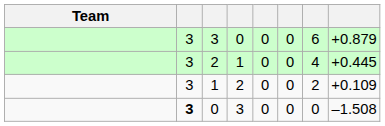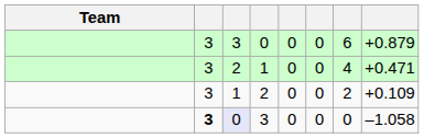row 3 | column 8: +0.445 -> +0.471
row 5 | column 3: no background -> lavender background
row 5 | column 8: –1.508 -> –1.058
